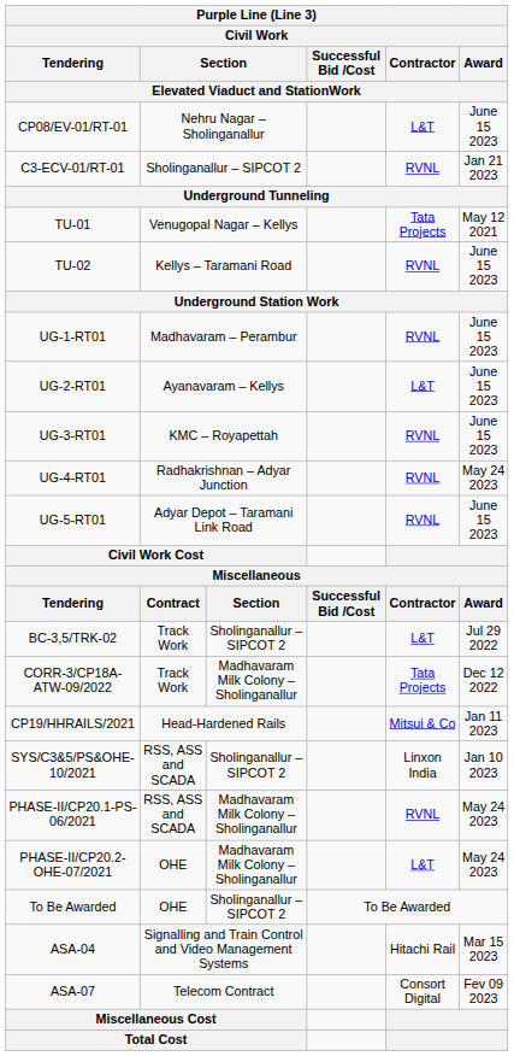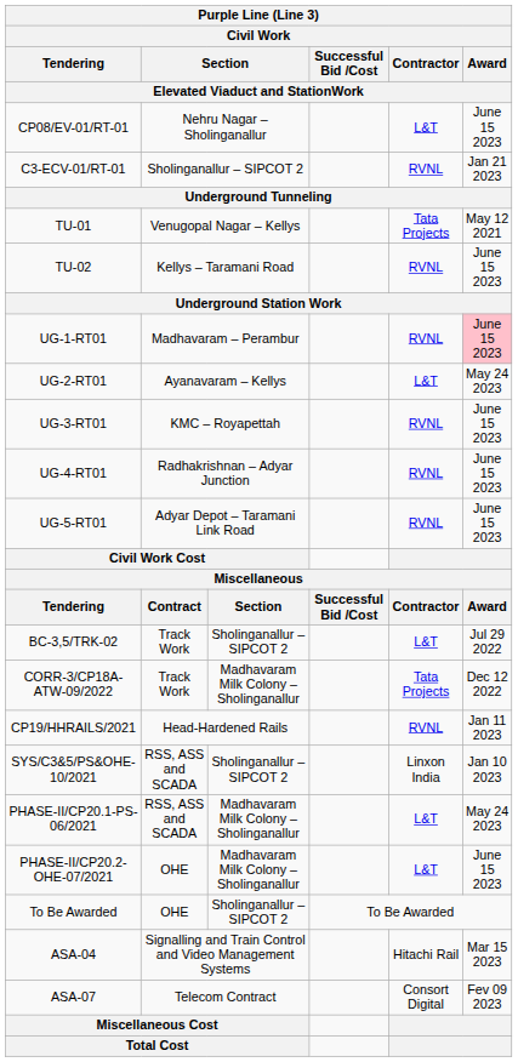UG-1-RT01 | Award: no background -> pink background
UG-2-RT01 | Award: June 15 2023 -> May 24 2023
UG-4-RT01 | Award: May 24 2023 -> June 15 2023
CP19/HHRAILS/2021 | Contractor: Mitsui & Co -> RVNL
PHASE-II/CP20.1-PS-06/2021 | Contractor: RVNL -> L&T
PHASE-II/CP20.2-OHE-07/2021 | Award: May 24 2023 -> June 15 2023
